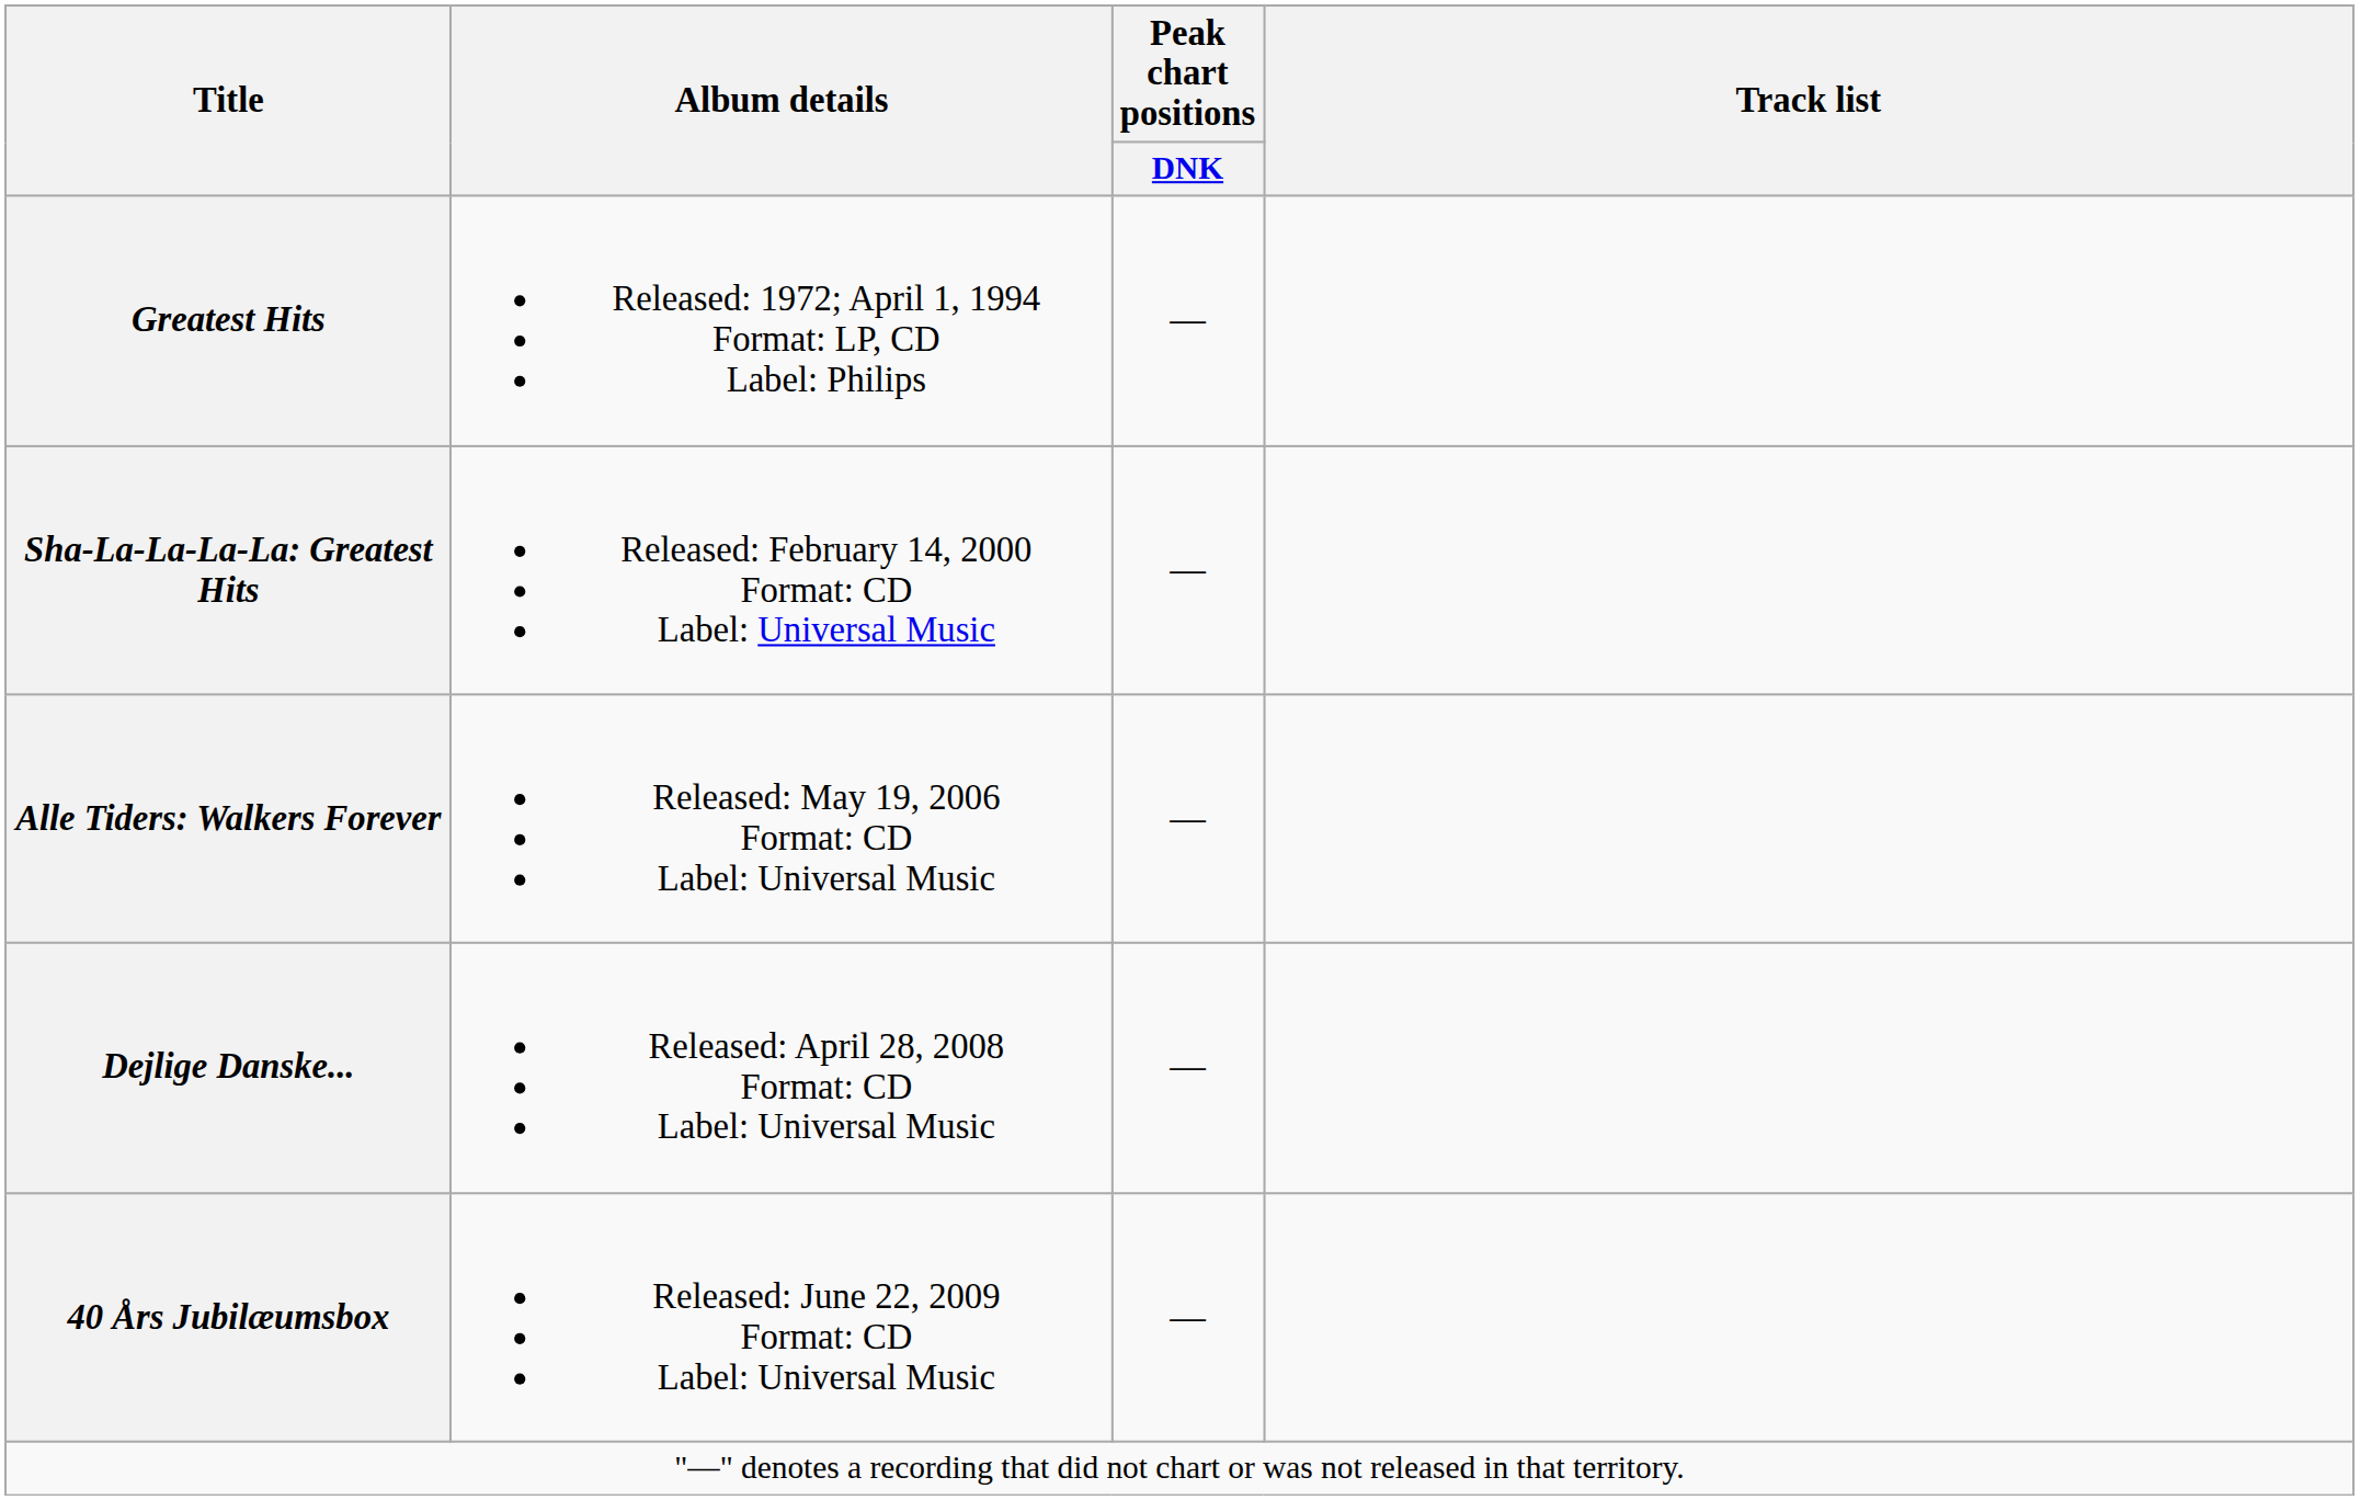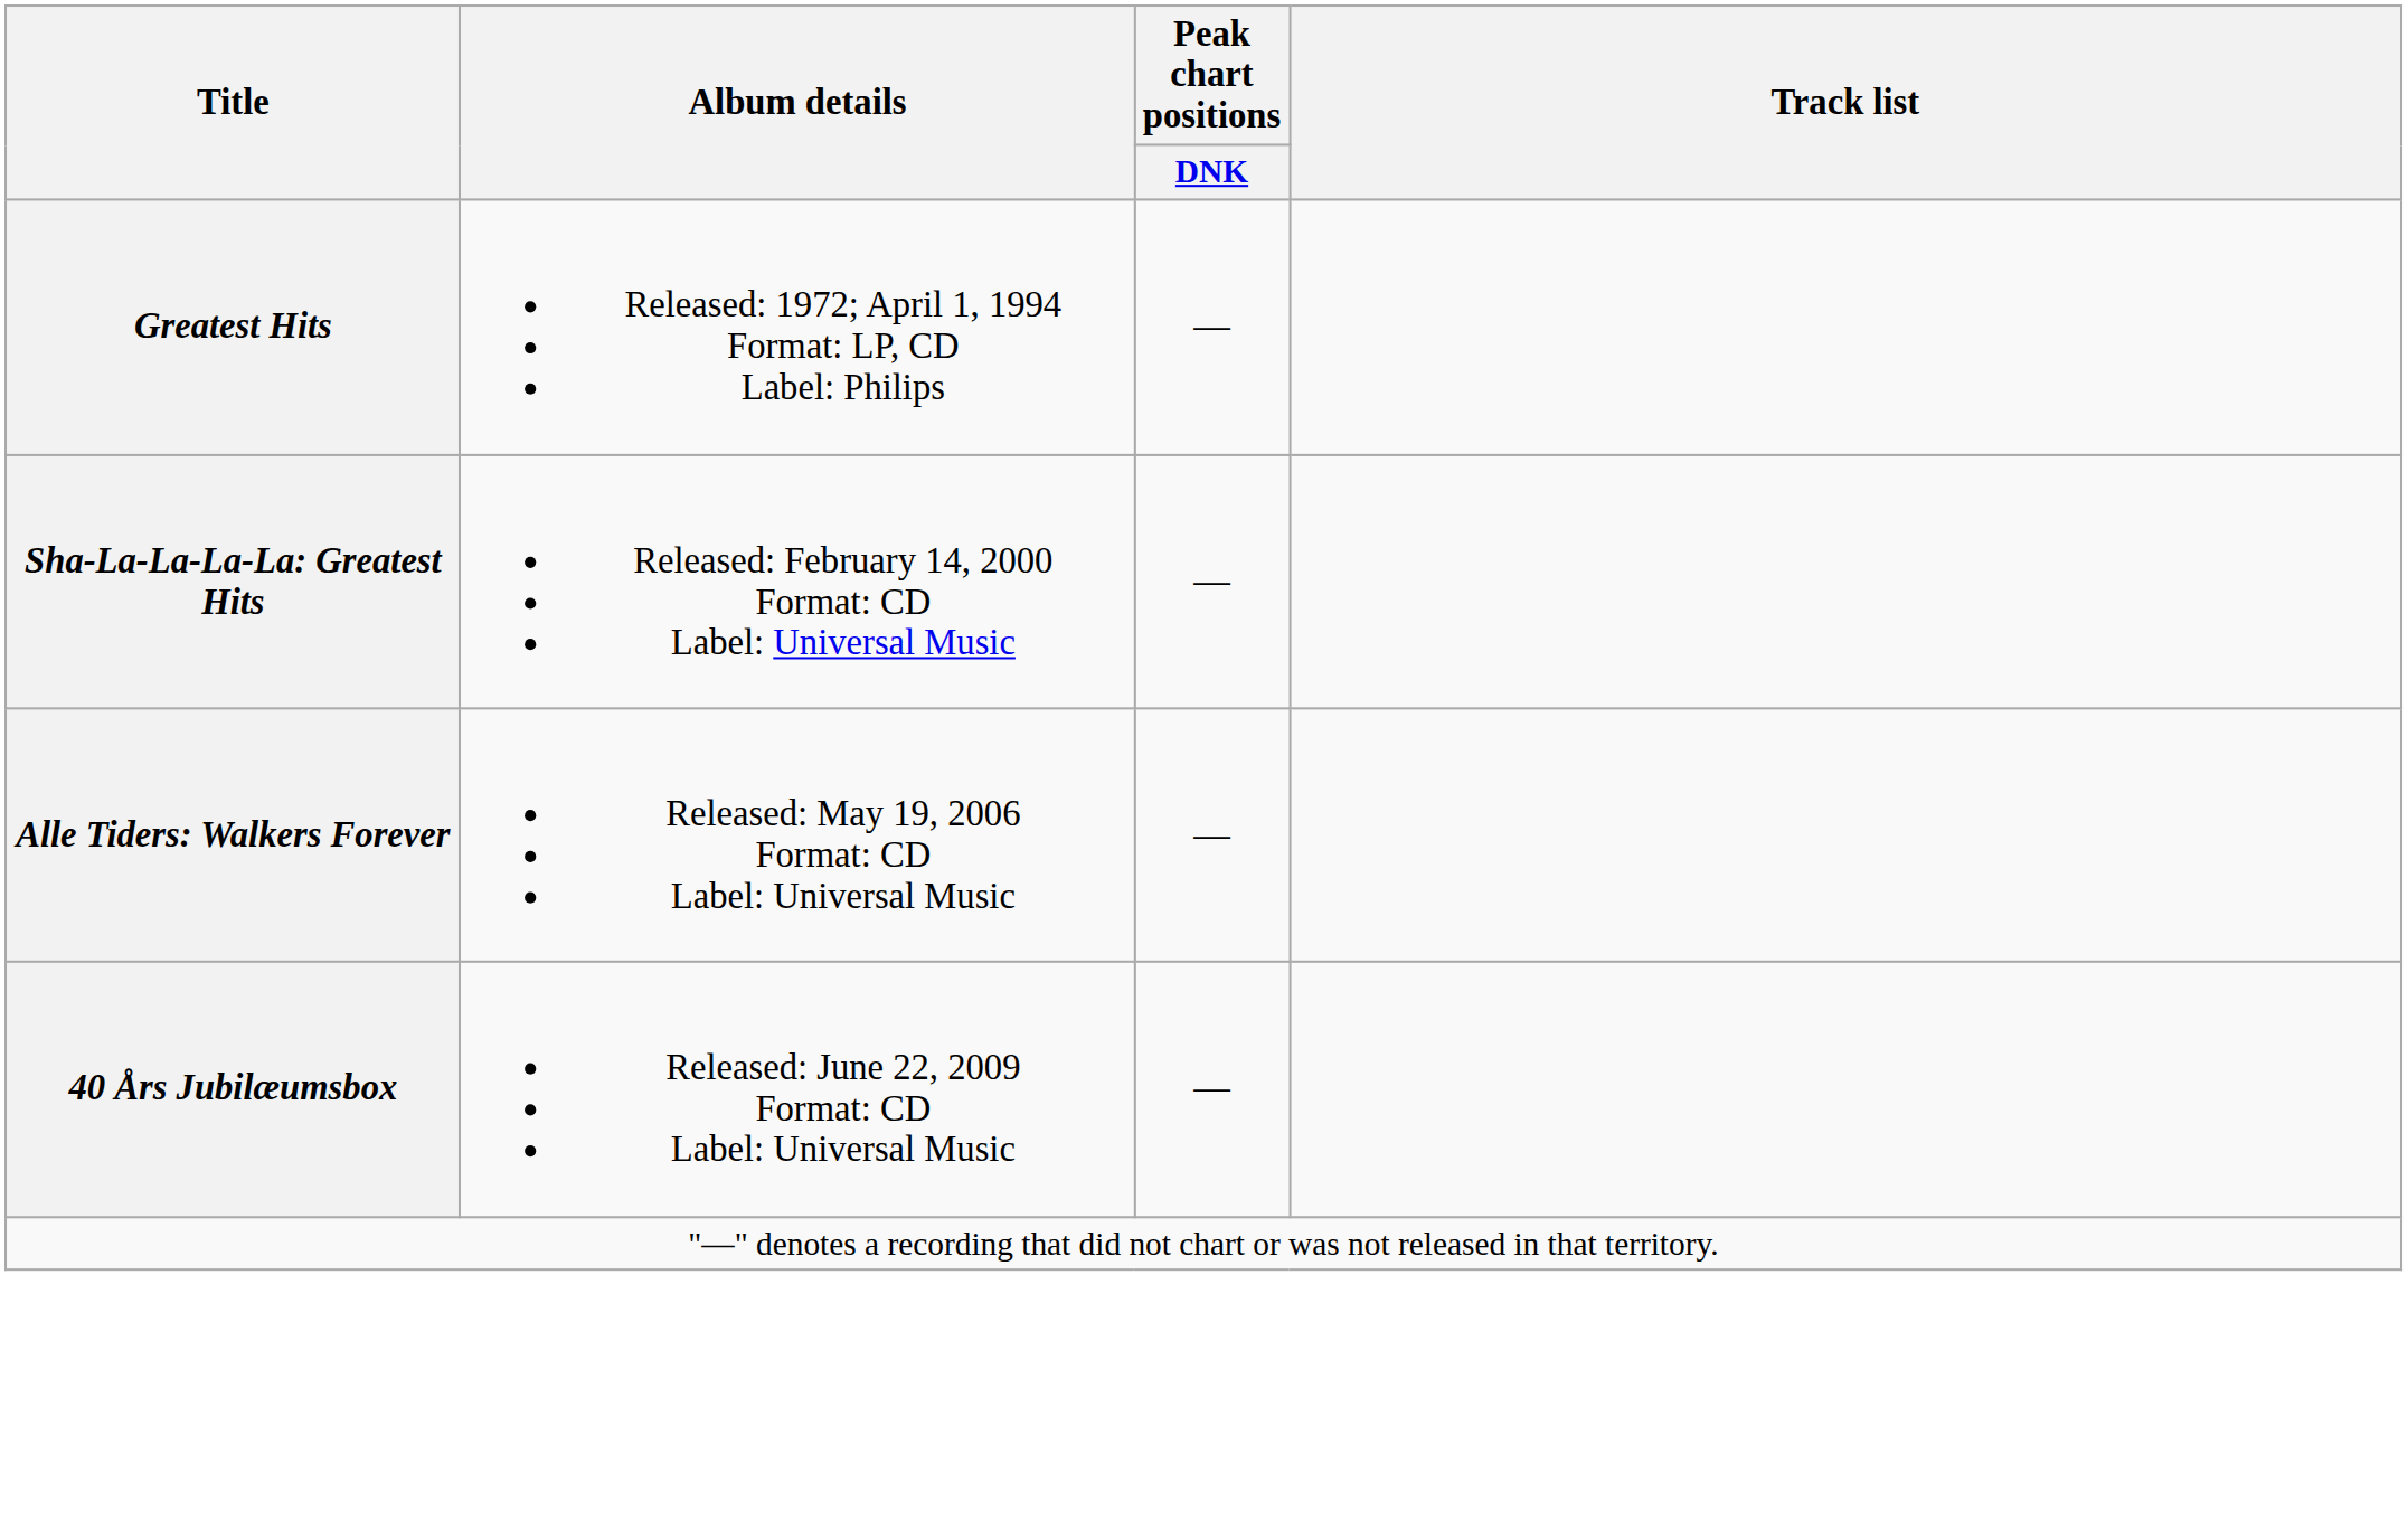- row: Dejlige Danske... | Released: April 28, 2008 Format: CD Label: Universal Music | —
